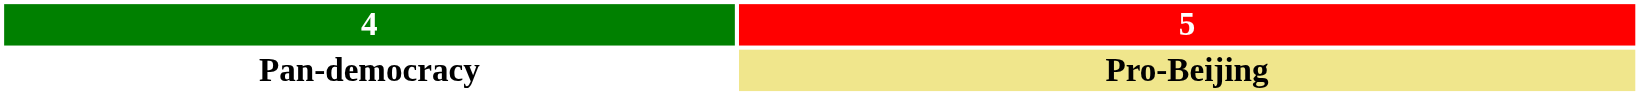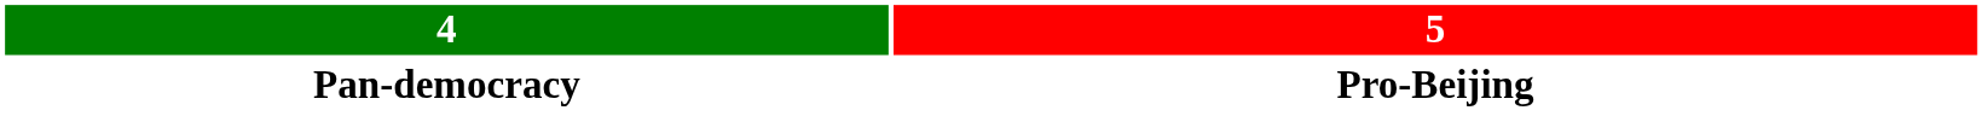Pan-democracy | 5: khaki background -> no background
